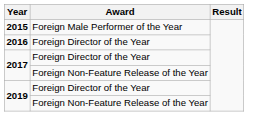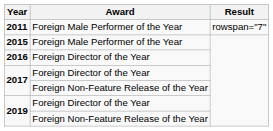+ row: 2011 | Foreign Male Performer of the Year | rowspan="7"
